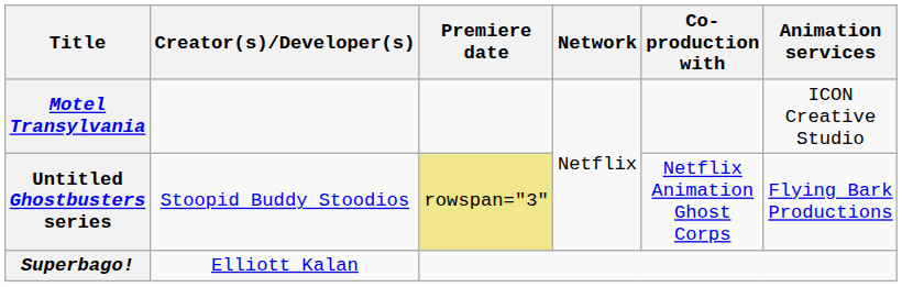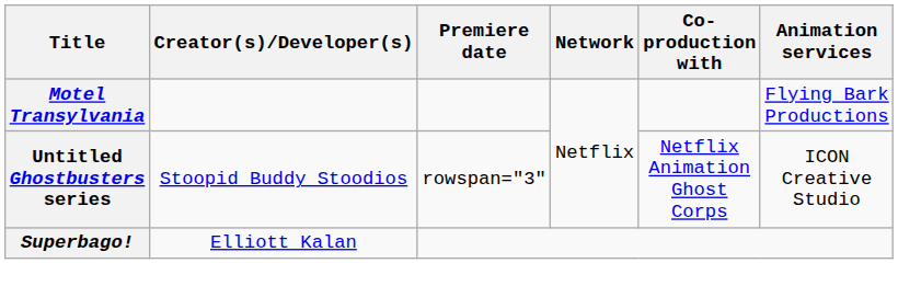Motel Transylvania | Animation services: ICON Creative Studio -> Flying Bark Productions
Untitled Ghostbusters series | Premiere date: khaki background -> no background
Untitled Ghostbusters series | Animation services: Flying Bark Productions -> ICON Creative Studio
